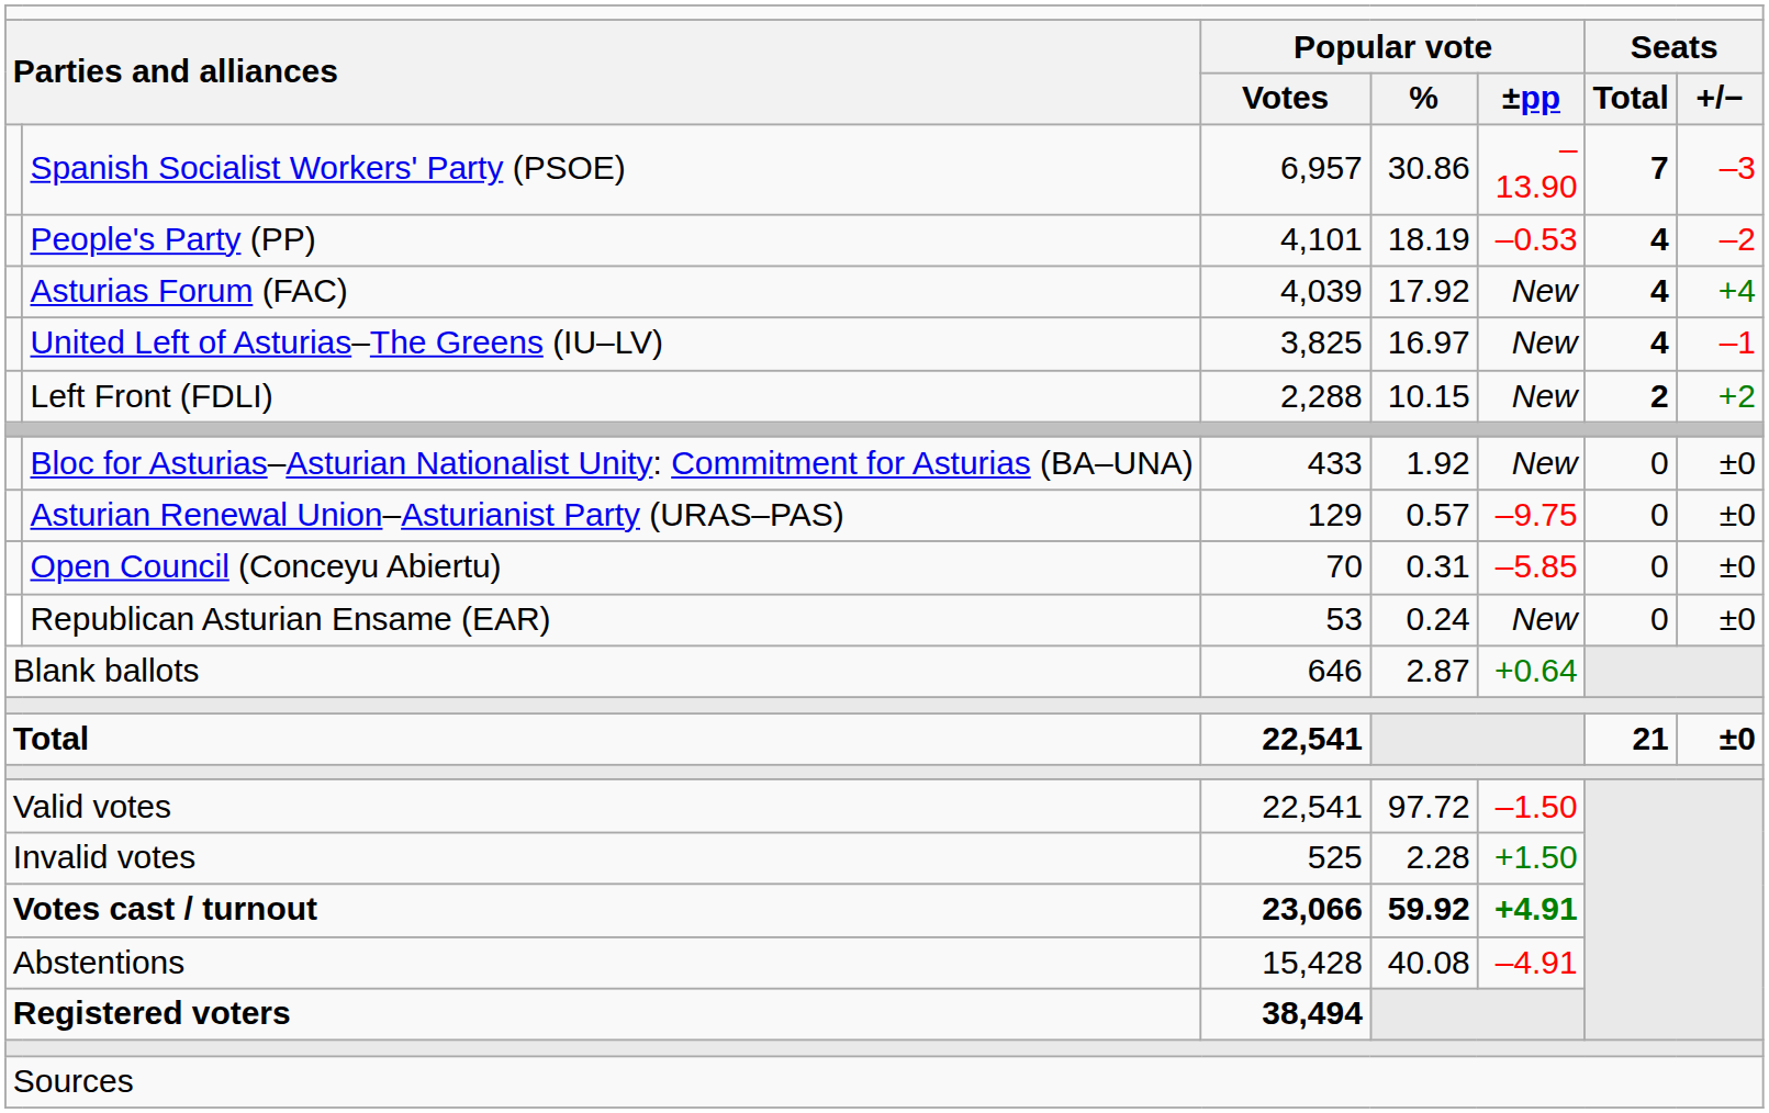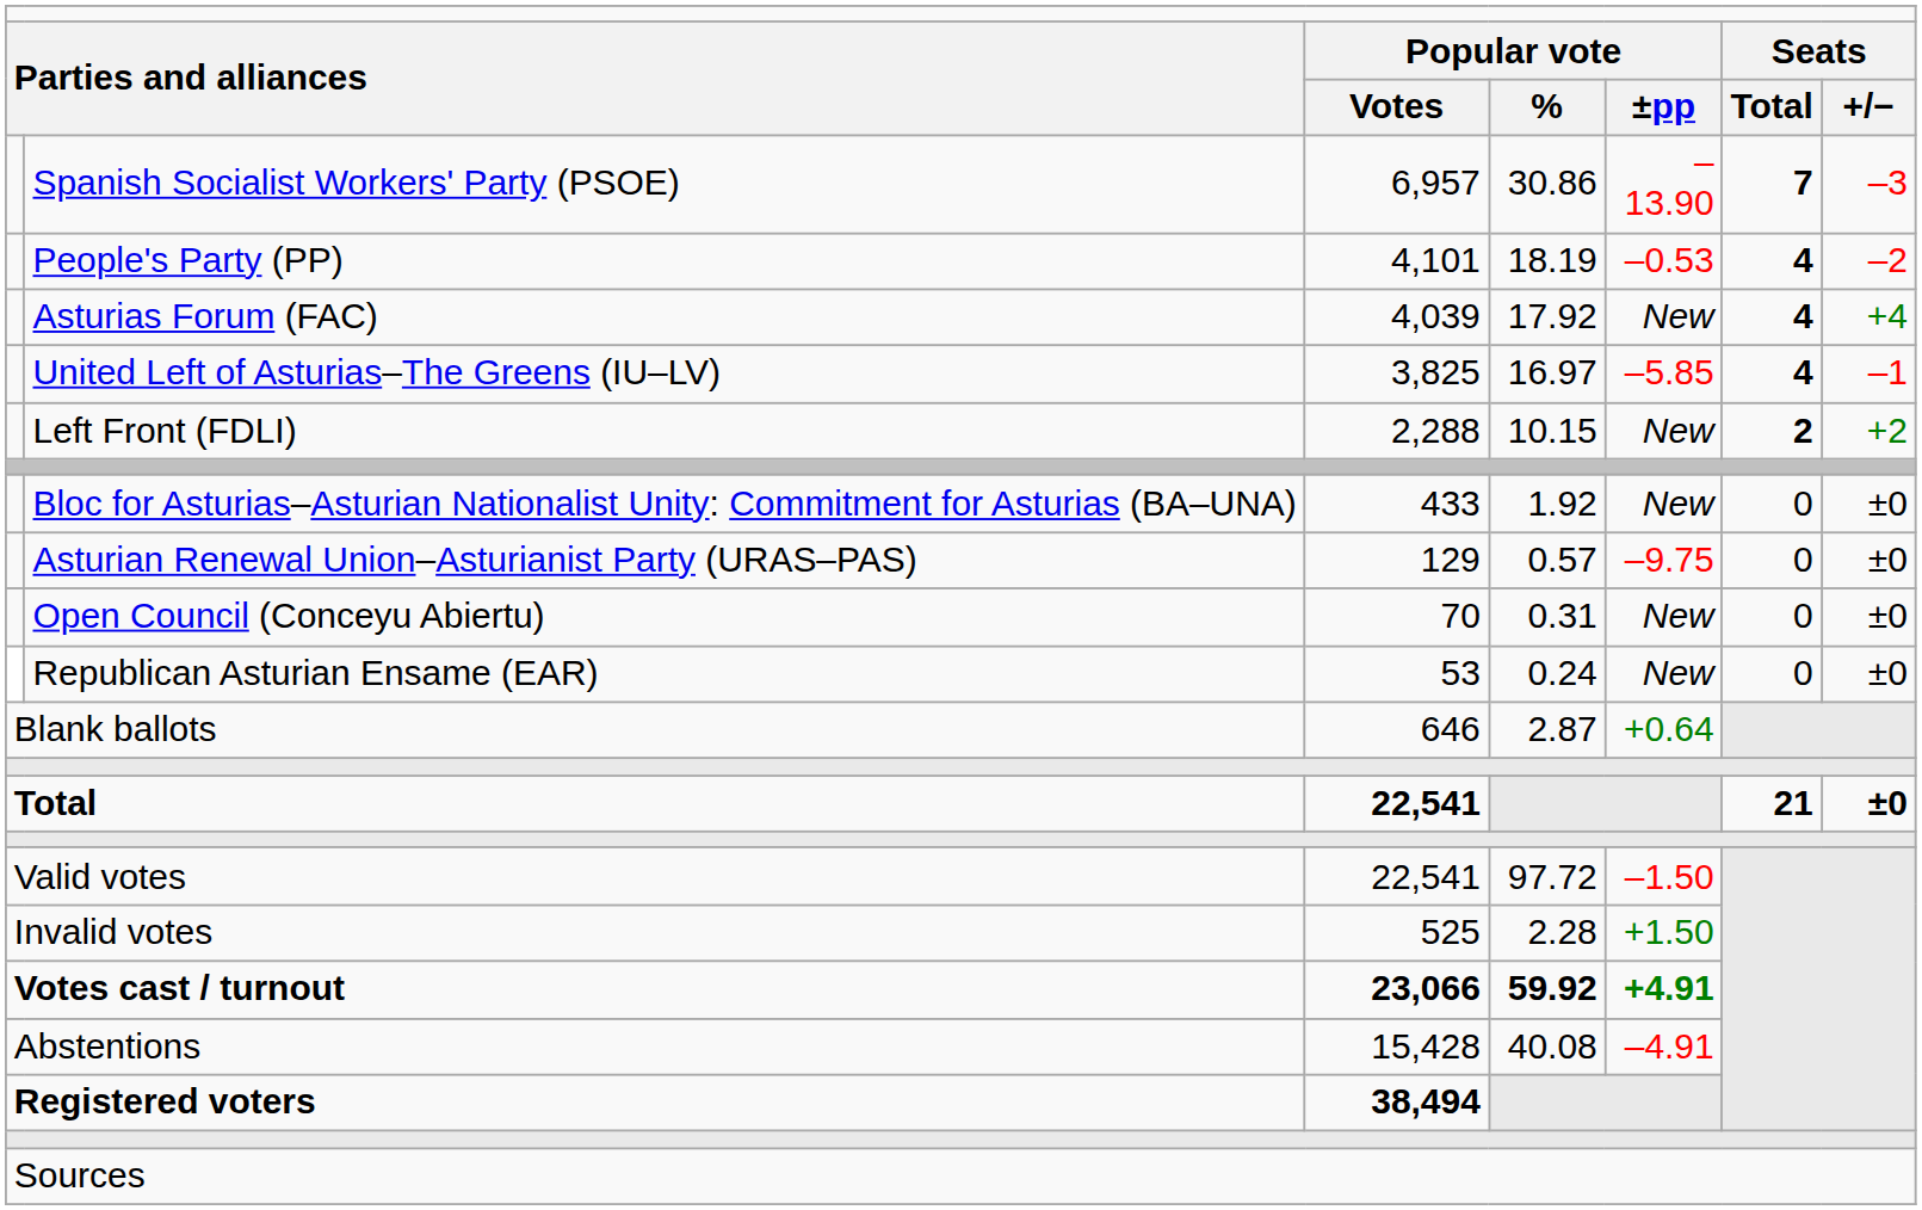United Left of Asturias–The Greens (IU–LV) | column 5: New -> –5.85
Open Council (Conceyu Abiertu) | column 5: –5.85 -> New
